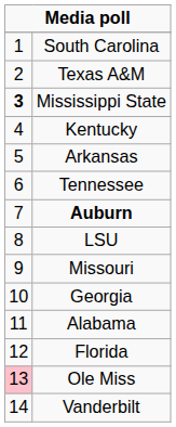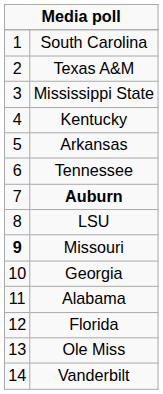Mississippi State | column 1: bold -> normal
Missouri | column 1: normal -> bold
Ole Miss | column 1: pink background -> no background
